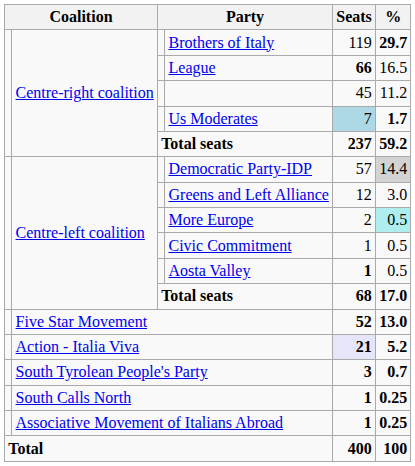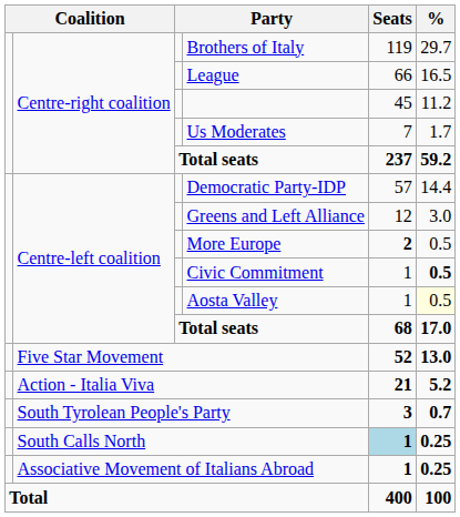Brothers of Italy | %: bold -> normal
League | Seats: bold -> normal
Us Moderates | Seats: lightblue background -> no background
Us Moderates | %: bold -> normal
Democratic Party-IDP | %: lightgrey background -> no background
More Europe | Seats: normal -> bold
More Europe | %: paleturquoise background -> no background
Civic Commitment | %: normal -> bold
Aosta Valley | Seats: bold -> normal
Aosta Valley | %: no background -> lightyellow background
Action - Italia Viva | Seats: lavender background -> no background
South Calls North | Seats: no background -> lightblue background
